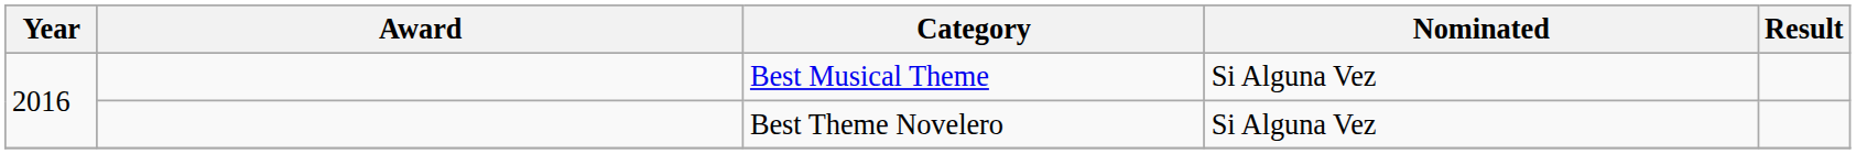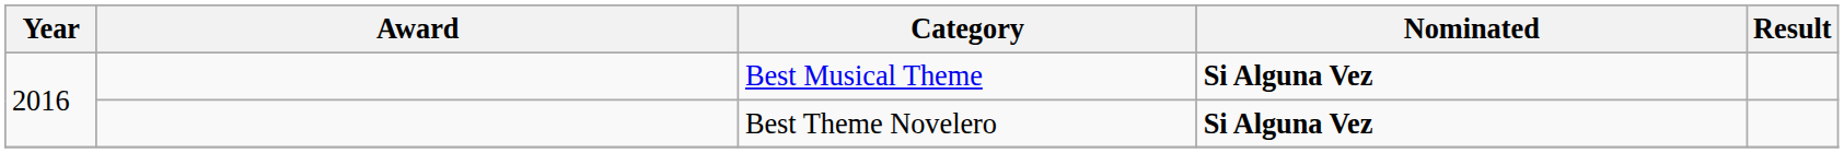Best Musical Theme | Nominated: normal -> bold
Best Theme Novelero | Nominated: normal -> bold
